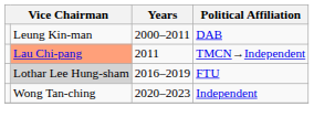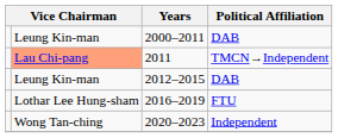+ row: Leung Kin-man | 2012–2015 | DAB
2016–2019 | column 2: lightgrey background -> no background
